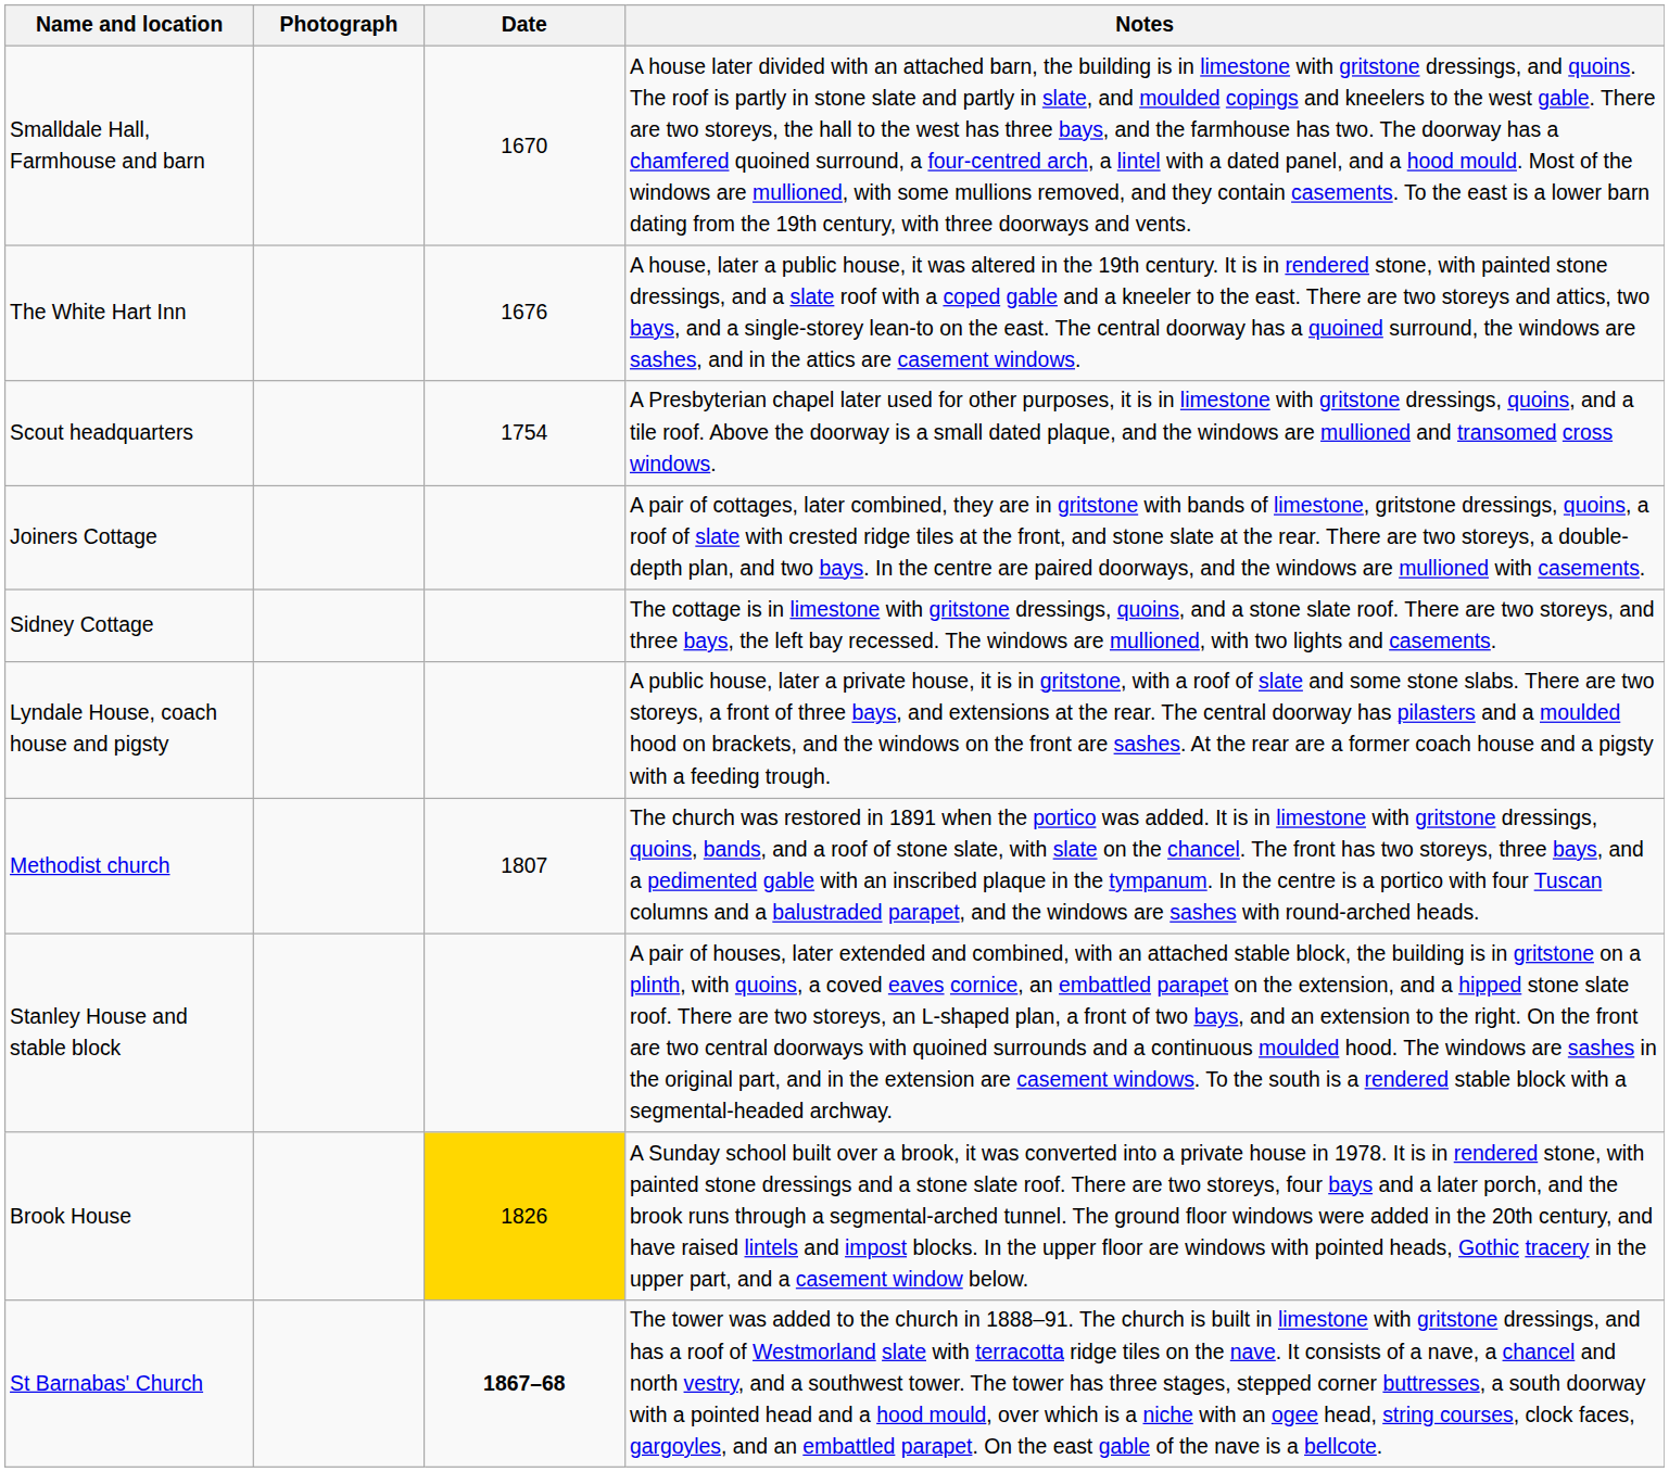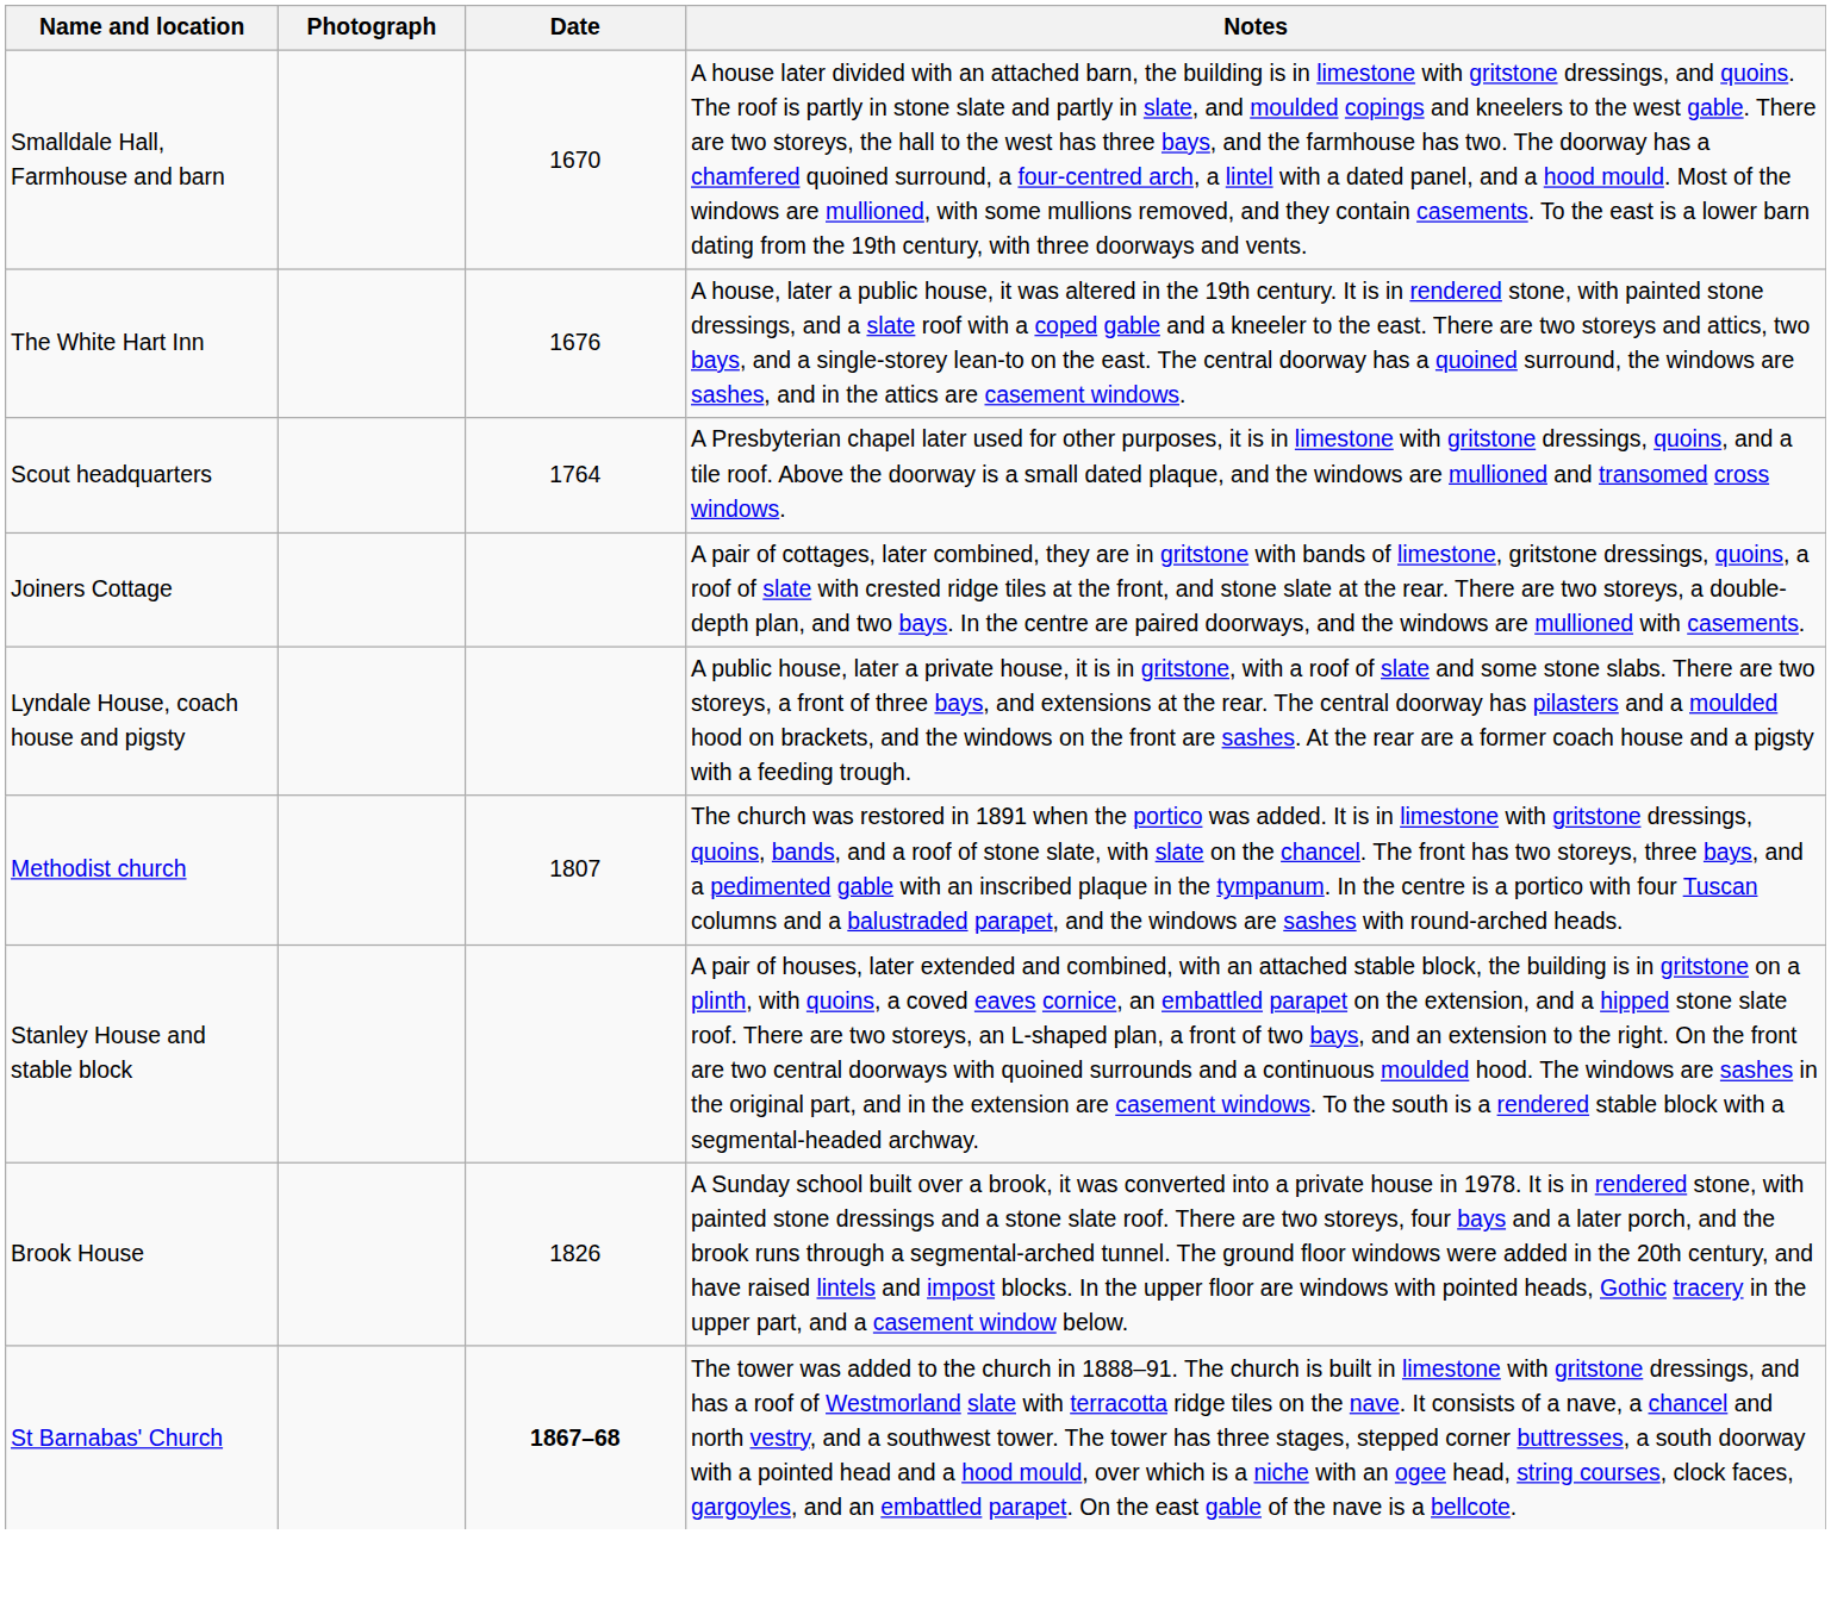Scout headquarters | Date: 1754 -> 1764
- row: Sidney Cottage | The cottage is in limestone with gritstone dressings, quoins, and a stone slate roof. There are two storeys, and three bays, the left bay recessed. The windows are mullioned, with two lights and casements.
Brook House | Date: gold background -> no background
